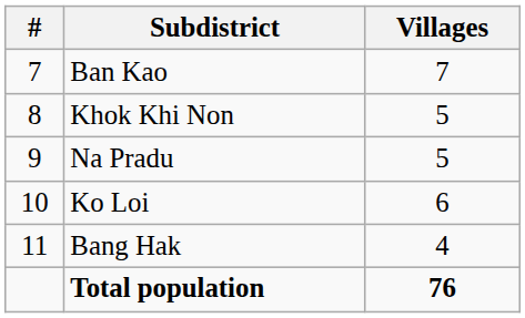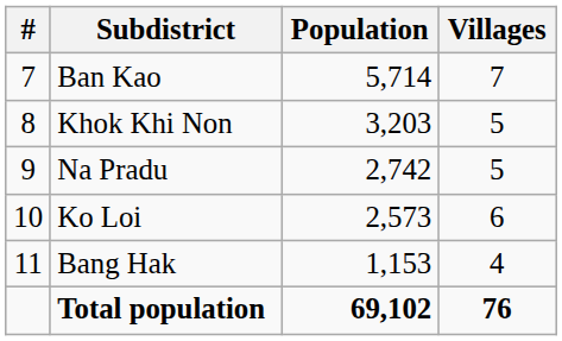+ column: Population | 5,714 | 3,203 | 2,742 | 2,573 | 1,153 | 69,102
